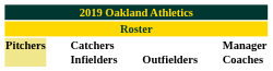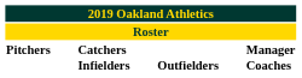Pitchers | column 1: khaki background -> no background
